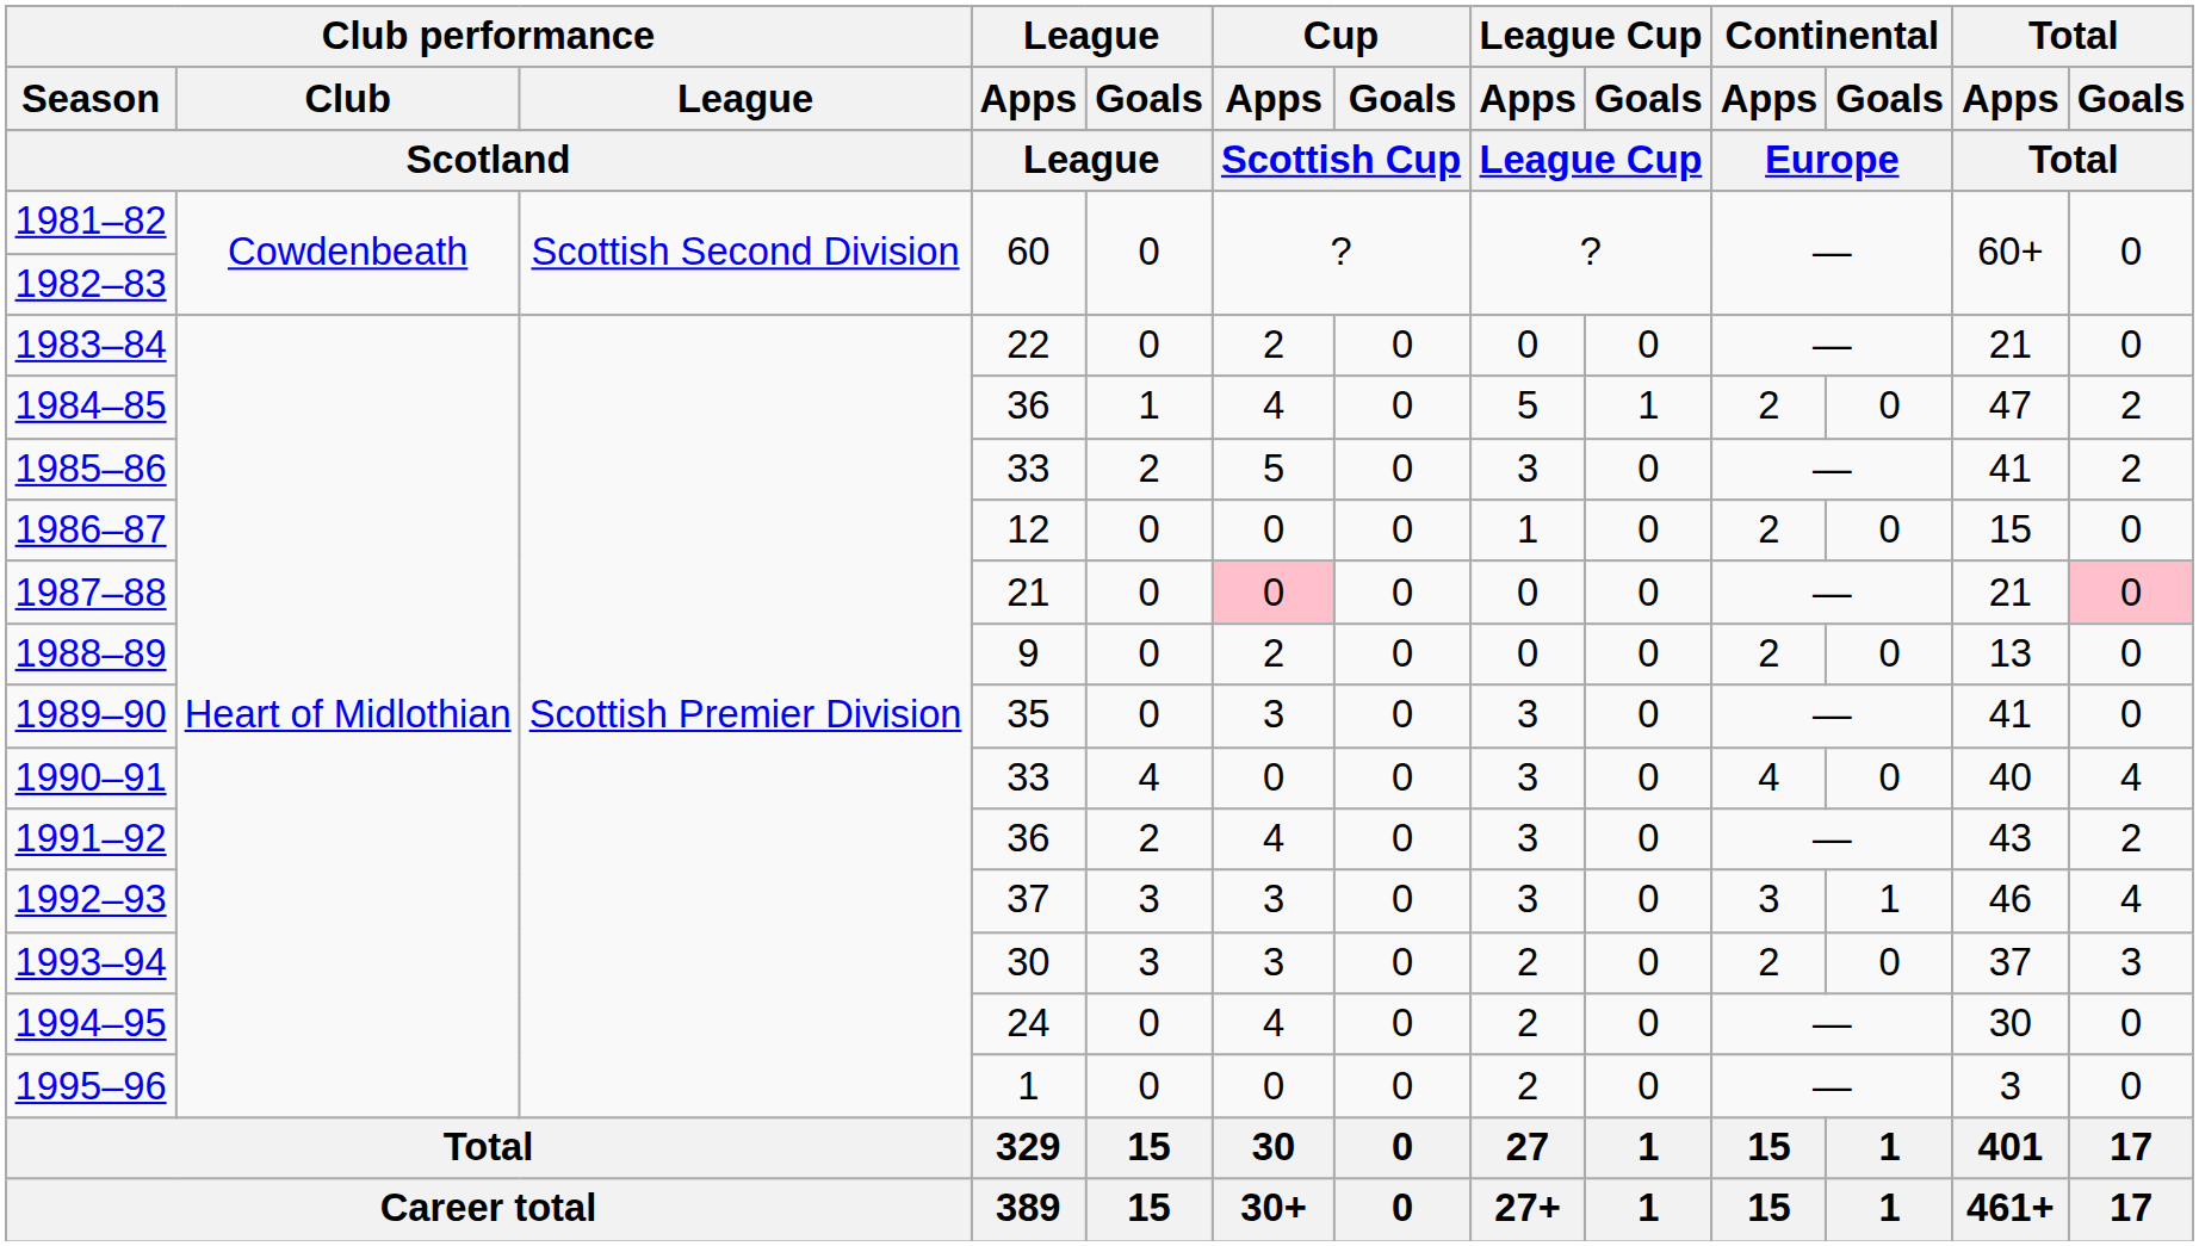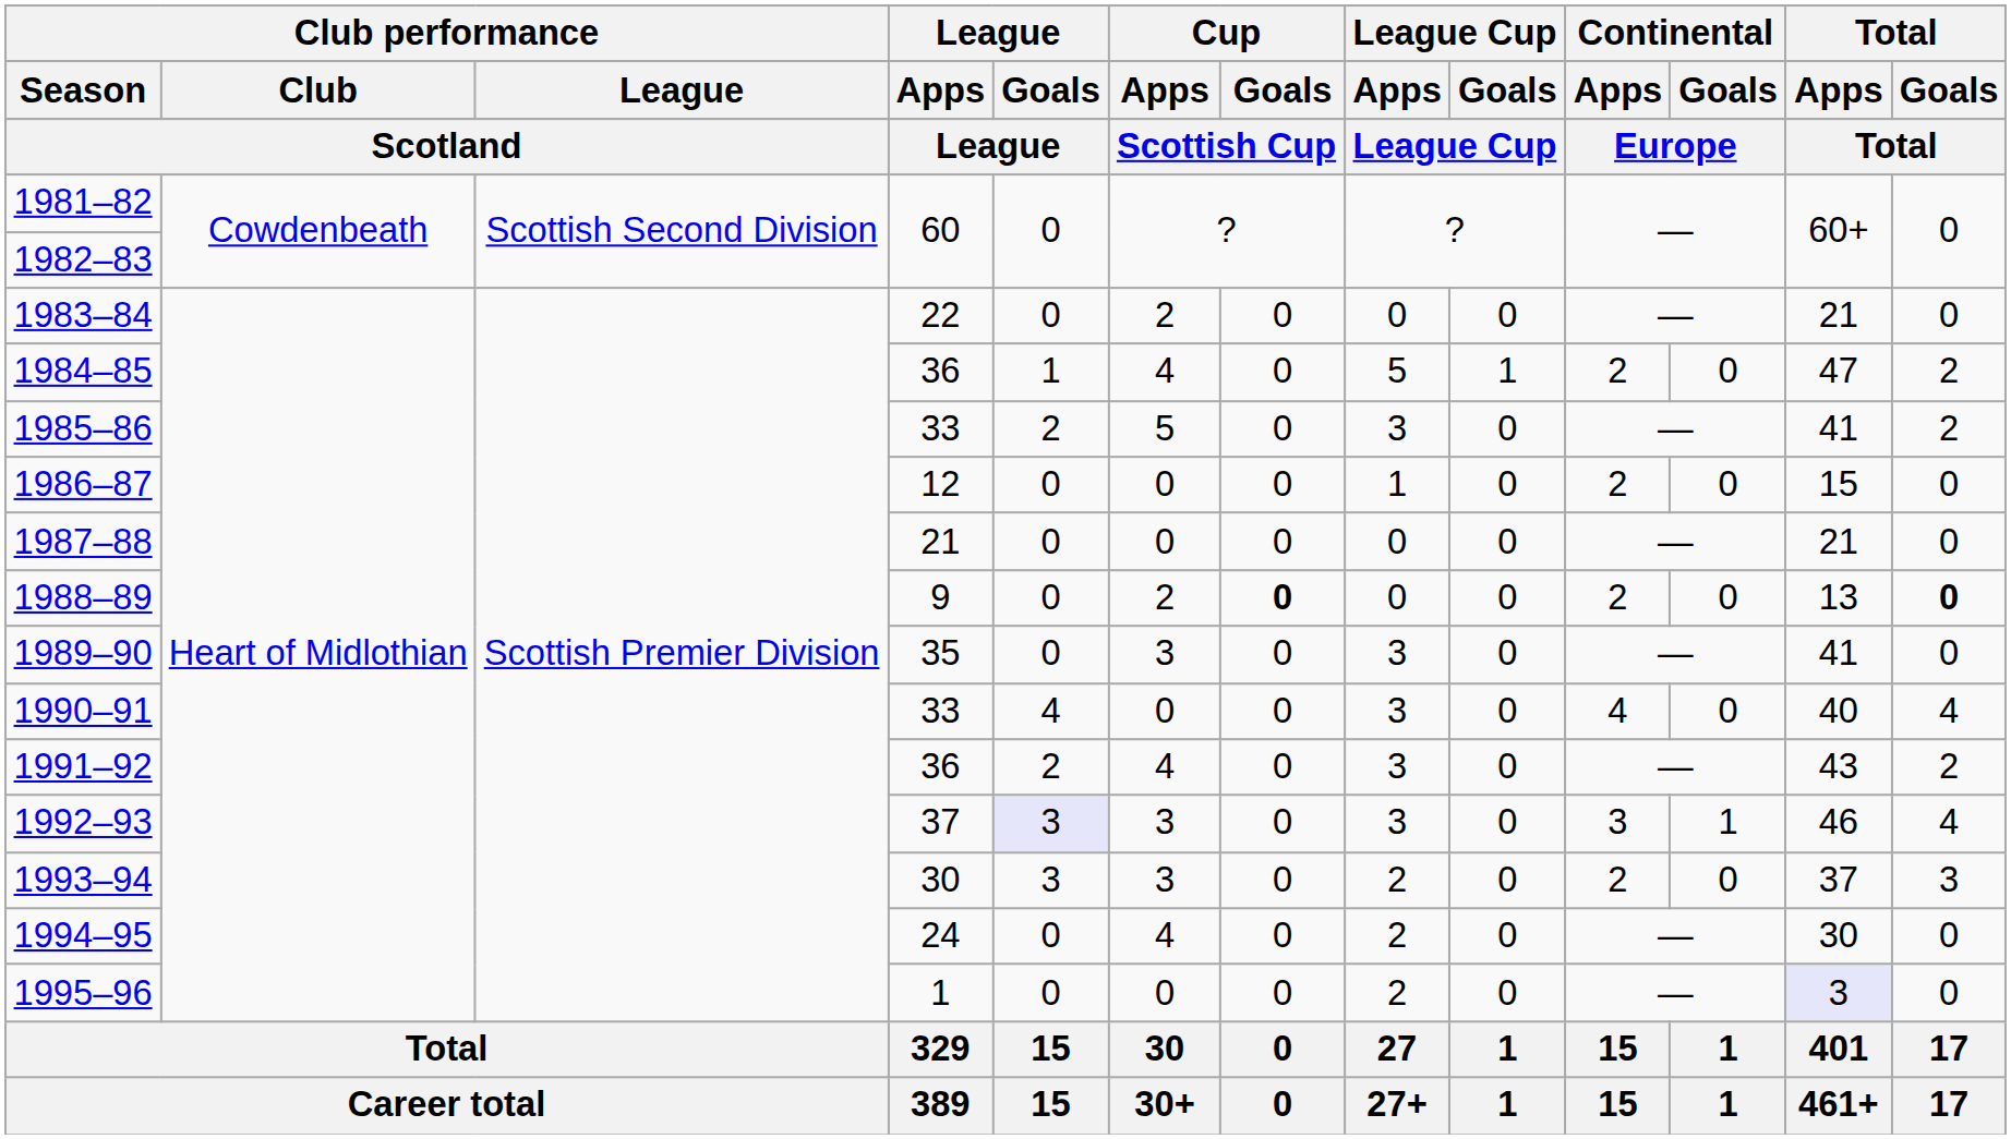1987–88 | Cup / Apps: pink background -> no background
1987–88 | Total / Goals: pink background -> no background
1988–89 | Cup / Goals: normal -> bold
1988–89 | Total / Goals: normal -> bold
1992–93 | League / Goals: no background -> lavender background
1995–96 | Total / Apps: no background -> lavender background
